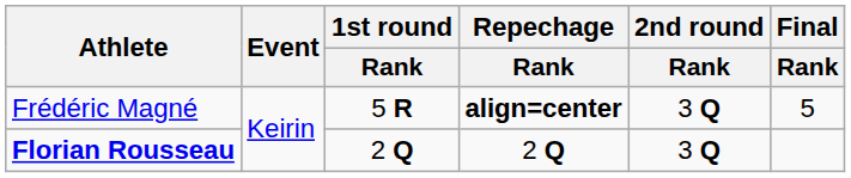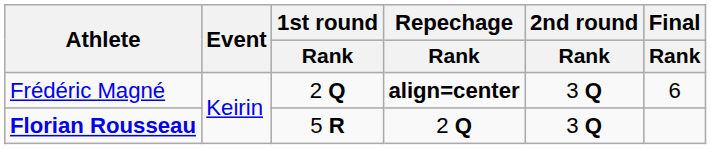Frédéric Magné | 1st round / Rank: 5 R -> 2 Q
Frédéric Magné | Final / Rank: 5 -> 6
Florian Rousseau | 1st round / Rank: 2 Q -> 5 R
